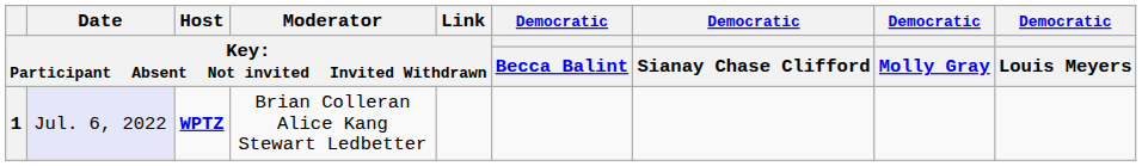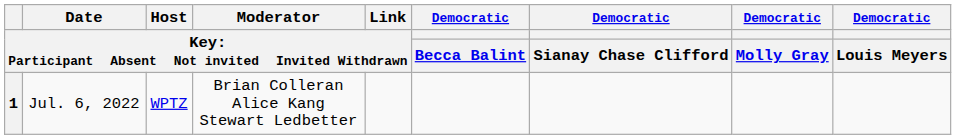1 | column 2: lavender background -> no background
1 | column 3: bold -> normal
